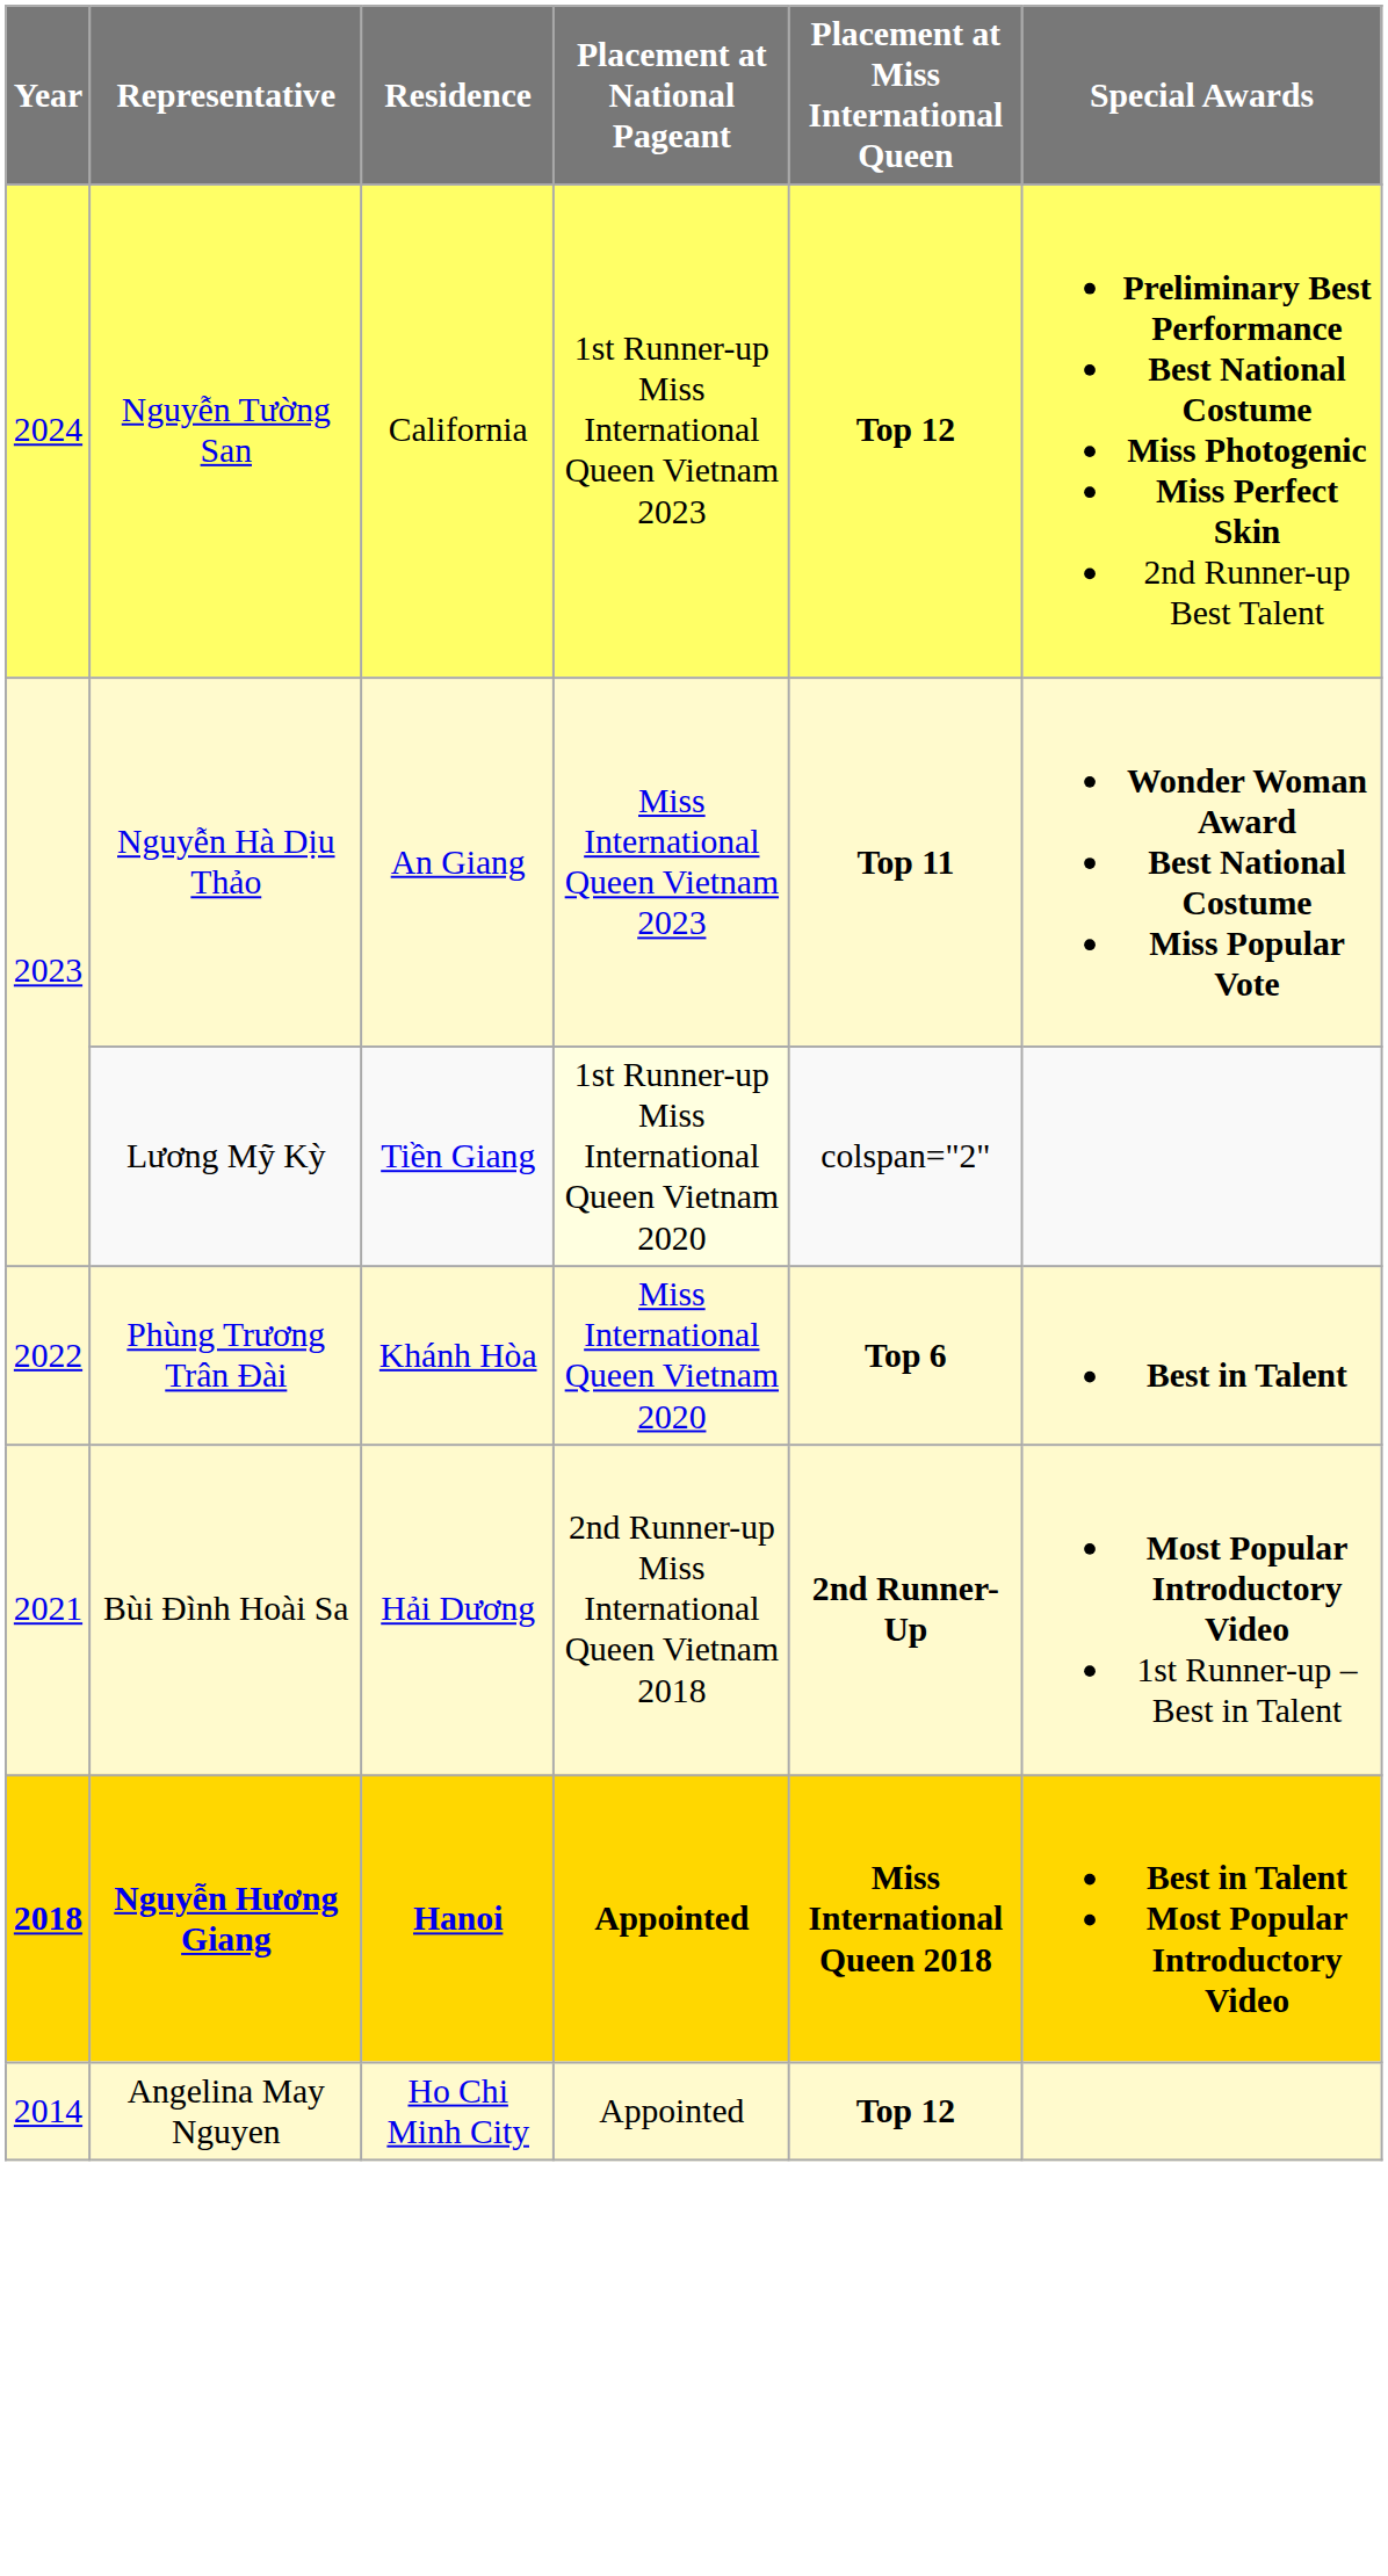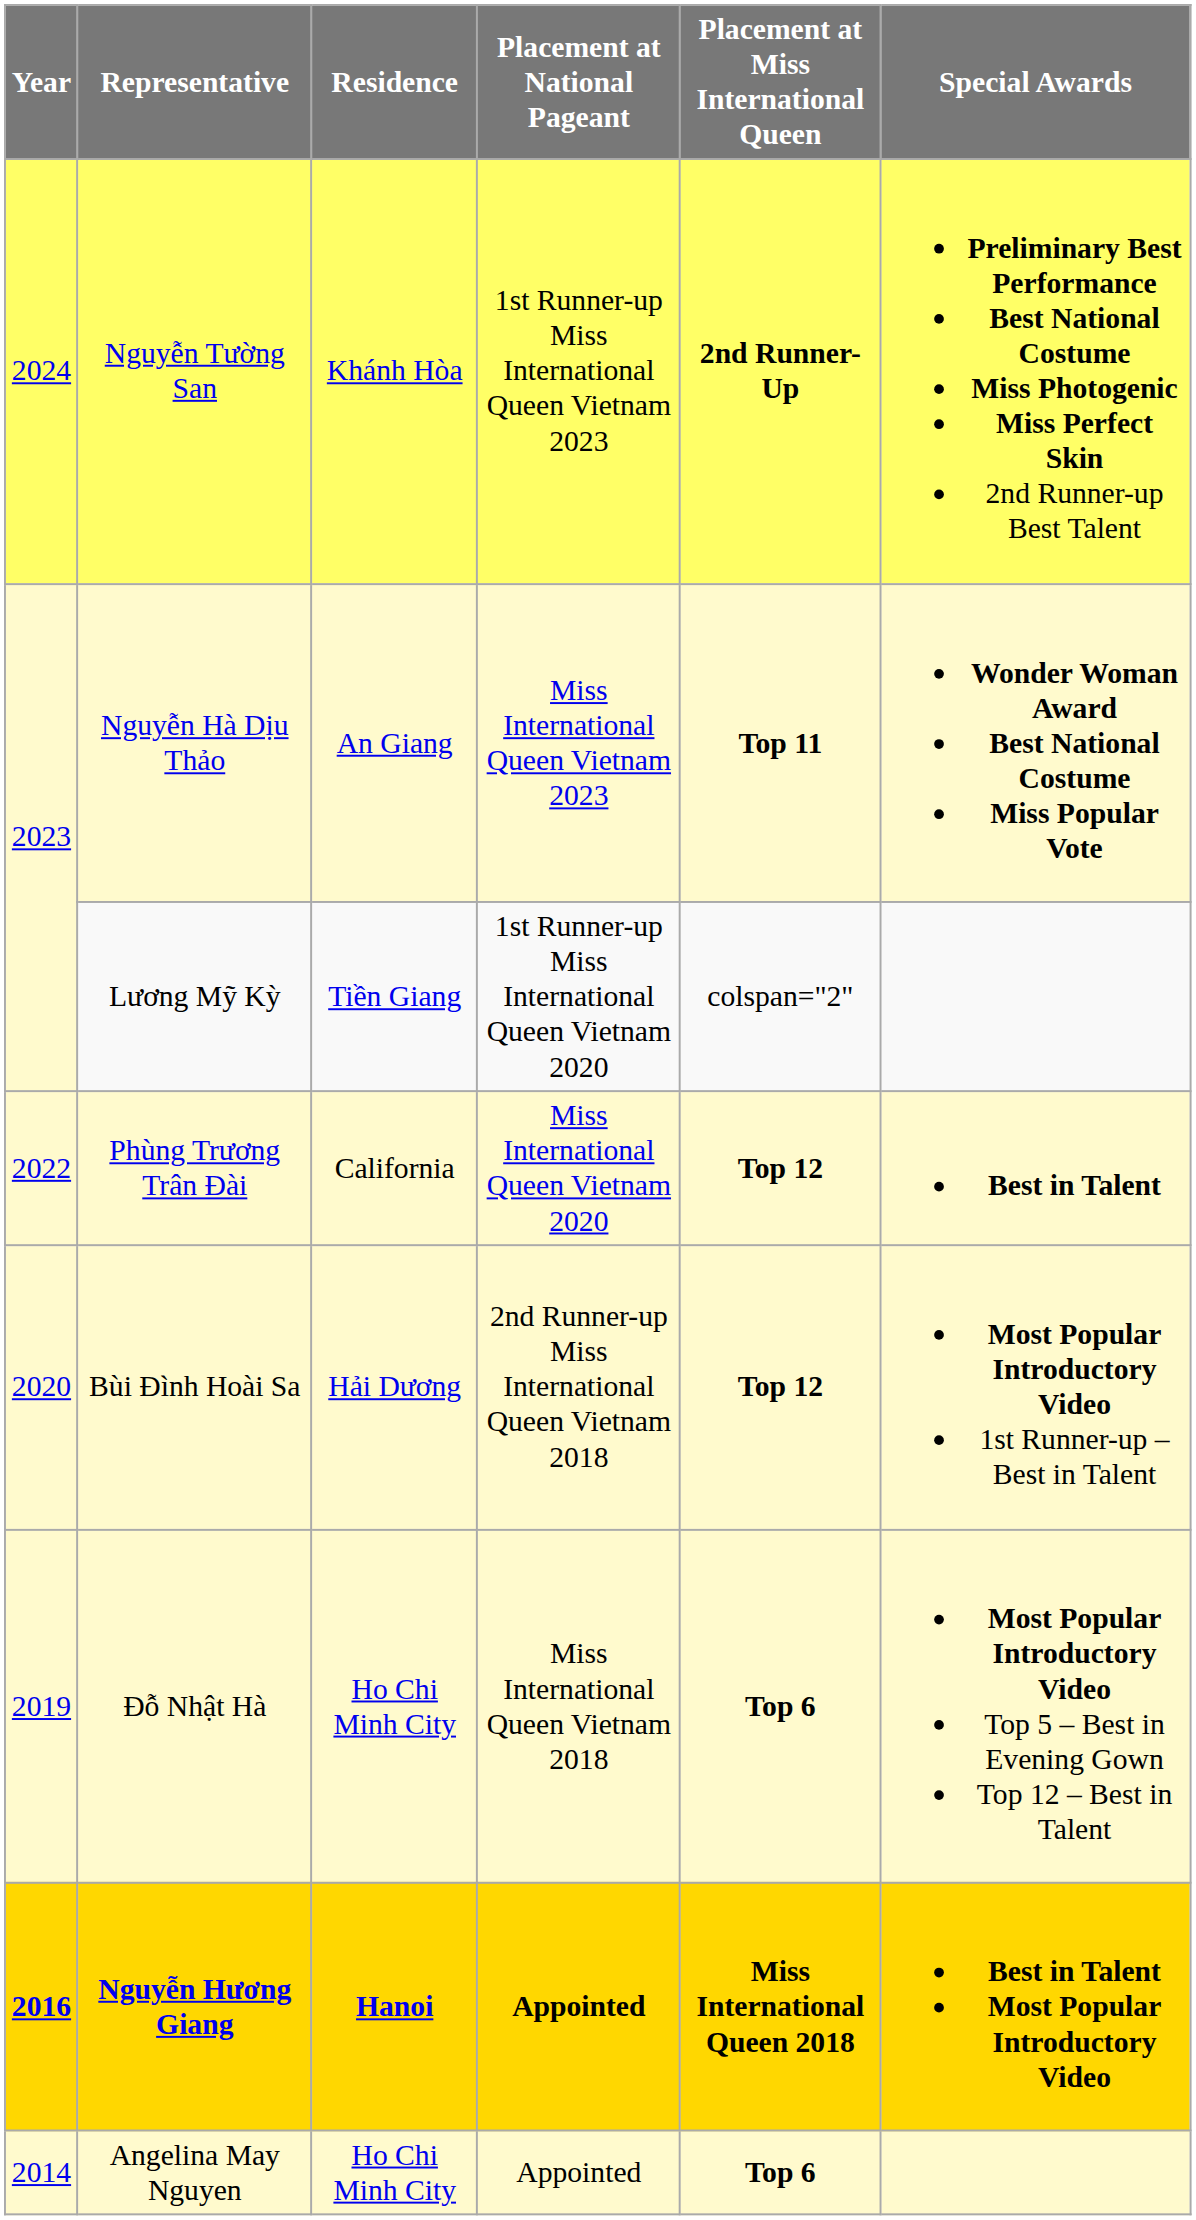Nguyễn Tường San | Residence: California -> Khánh Hòa
Nguyễn Tường San | Placement at Miss International Queen: Top 12 -> 2nd Runner-Up
Lương Mỹ Kỳ | Placement at National Pageant: lightyellow background -> no background
Phùng Trương Trân Đài | Residence: Khánh Hòa -> California
Phùng Trương Trân Đài | Placement at Miss International Queen: Top 6 -> Top 12
Bùi Đình Hoài Sa | Year: 2021 -> 2020
Bùi Đình Hoài Sa | Placement at Miss International Queen: 2nd Runner-Up -> Top 12
+ row: 2019 | Đỗ Nhật Hà | Ho Chi Minh City | Miss International Queen Vietnam 2018 | Top 6 | Most Popular Introductory Video Top 5 – Best in Evening Gown Top 12 – Best in Talent
Nguyễn Hương Giang | Year: 2018 -> 2016
Angelina May Nguyen | Placement at Miss International Queen: Top 12 -> Top 6
